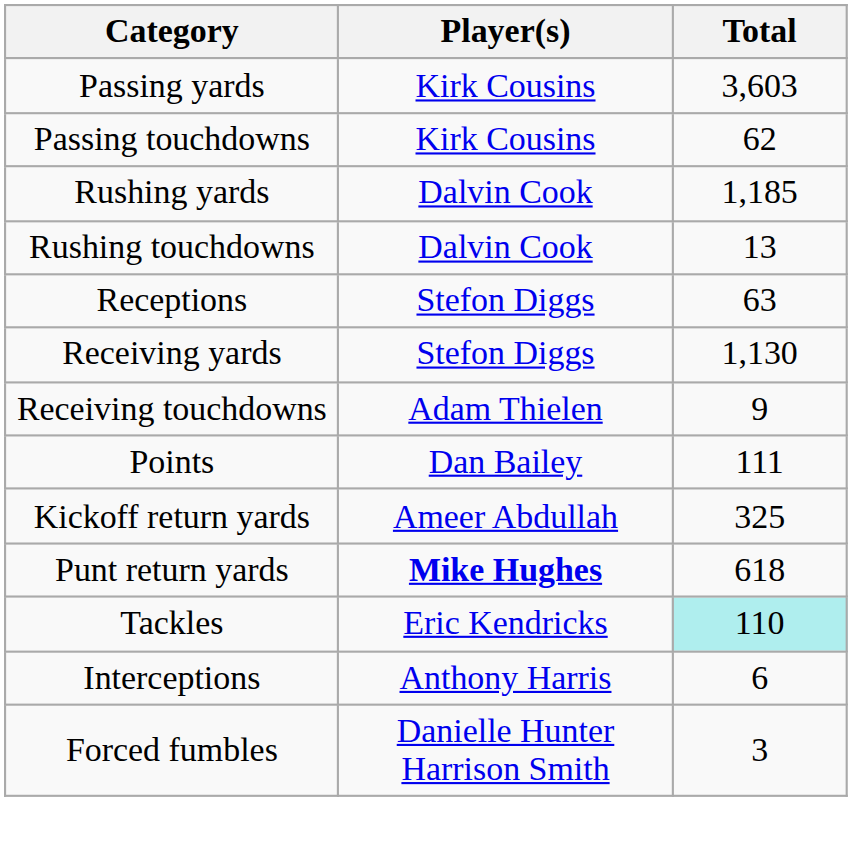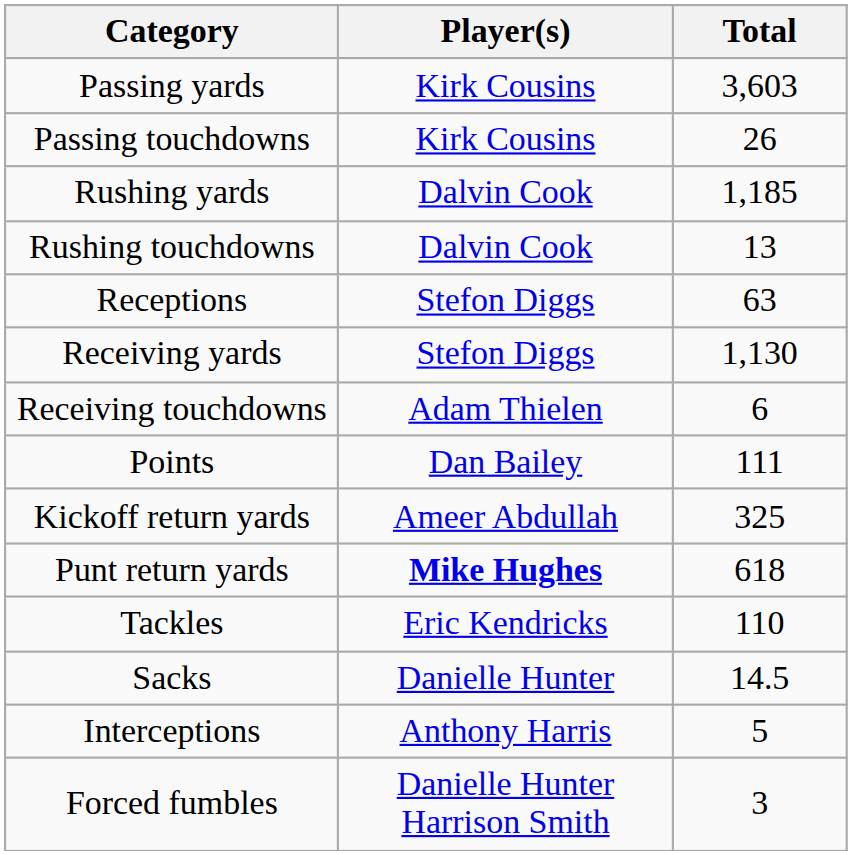Passing touchdowns | Total: 62 -> 26
Receiving touchdowns | Total: 9 -> 6
Tackles | Total: paleturquoise background -> no background
+ row: Sacks | Danielle Hunter | 14.5
Interceptions | Total: 6 -> 5
